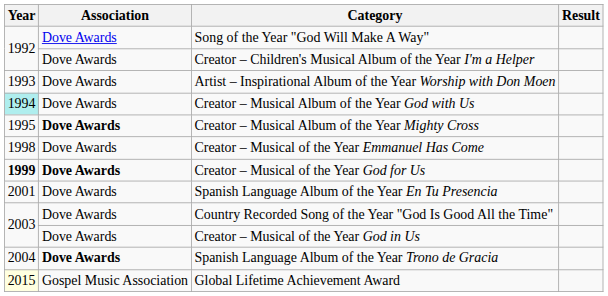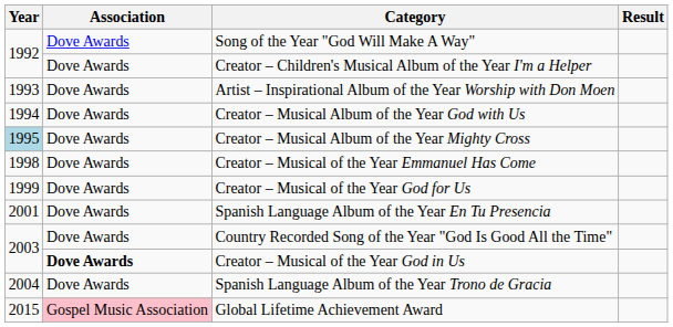Creator – Musical Album of the Year God with Us | Year: paleturquoise background -> no background
Creator – Musical Album of the Year Mighty Cross | Year: no background -> lightblue background
Creator – Musical Album of the Year Mighty Cross | Association: bold -> normal
Creator – Musical of the Year God for Us | Year: bold -> normal
Creator – Musical of the Year God for Us | Association: bold -> normal
Creator – Musical of the Year God in Us | Association: normal -> bold
Spanish Language Album of the Year Trono de Gracia | Association: bold -> normal
Global Lifetime Achievement Award | Year: lightyellow background -> no background
Global Lifetime Achievement Award | Association: no background -> pink background
